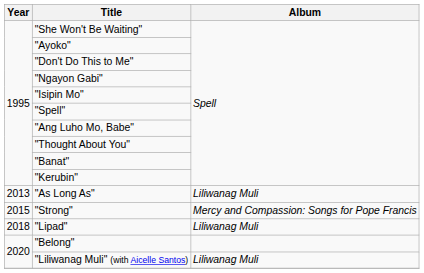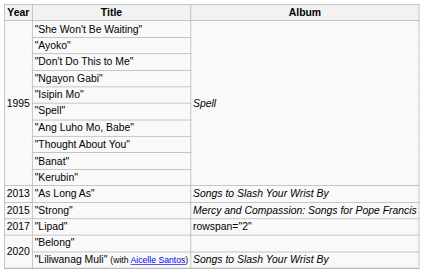"As Long As" | Album: Liliwanag Muli -> Songs to Slash Your Wrist By
"Lipad" | Year: 2018 -> 2017
"Lipad" | Album: Liliwanag Muli -> rowspan="2"
"Liliwanag Muli" (with Aicelle Santos) | Album: Liliwanag Muli -> Songs to Slash Your Wrist By
